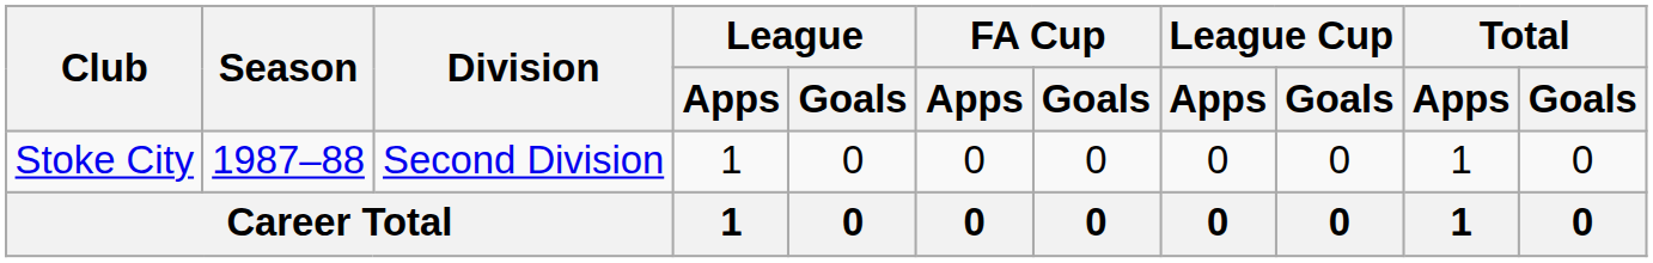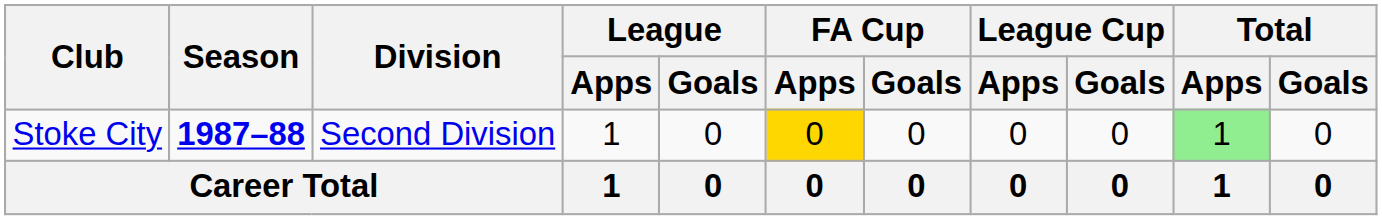Stoke City | Season: normal -> bold
Stoke City | FA Cup / Apps: no background -> gold background
Stoke City | Total / Apps: no background -> lightgreen background
